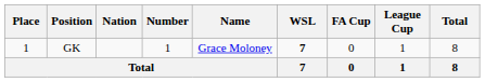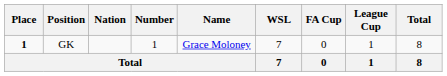GK | Place: normal -> bold
GK | WSL: bold -> normal
